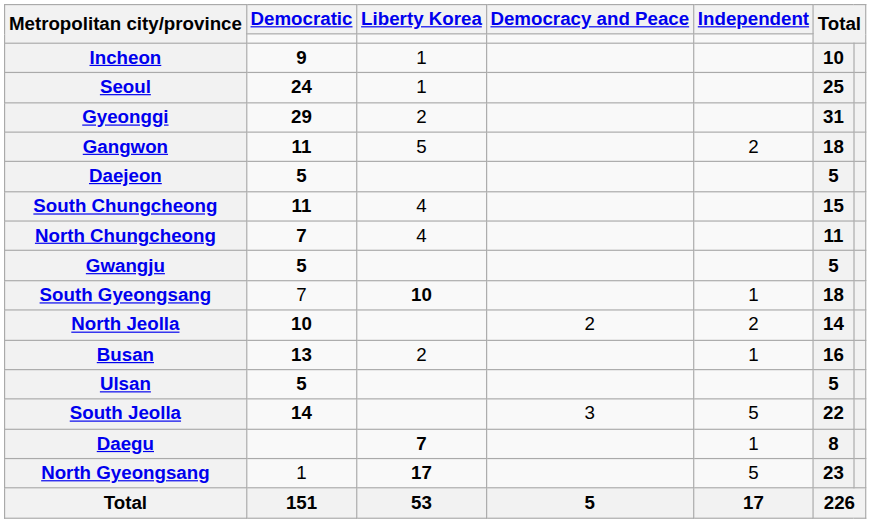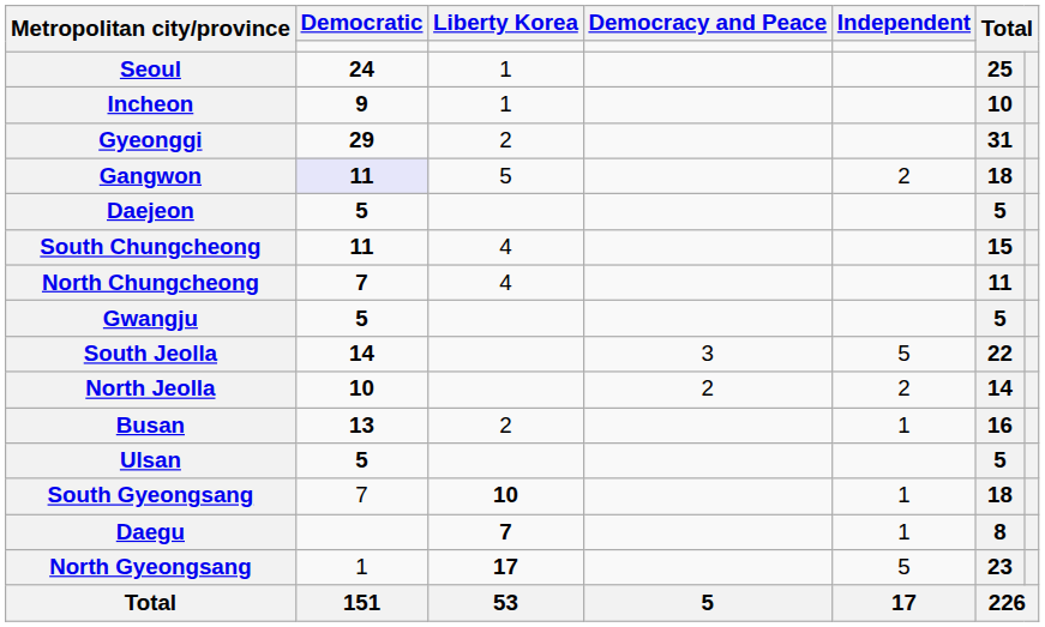rows swapped: Seoul <-> Incheon
Gangwon | Democratic: no background -> lavender background
rows swapped: South Jeolla <-> South Gyeongsang
